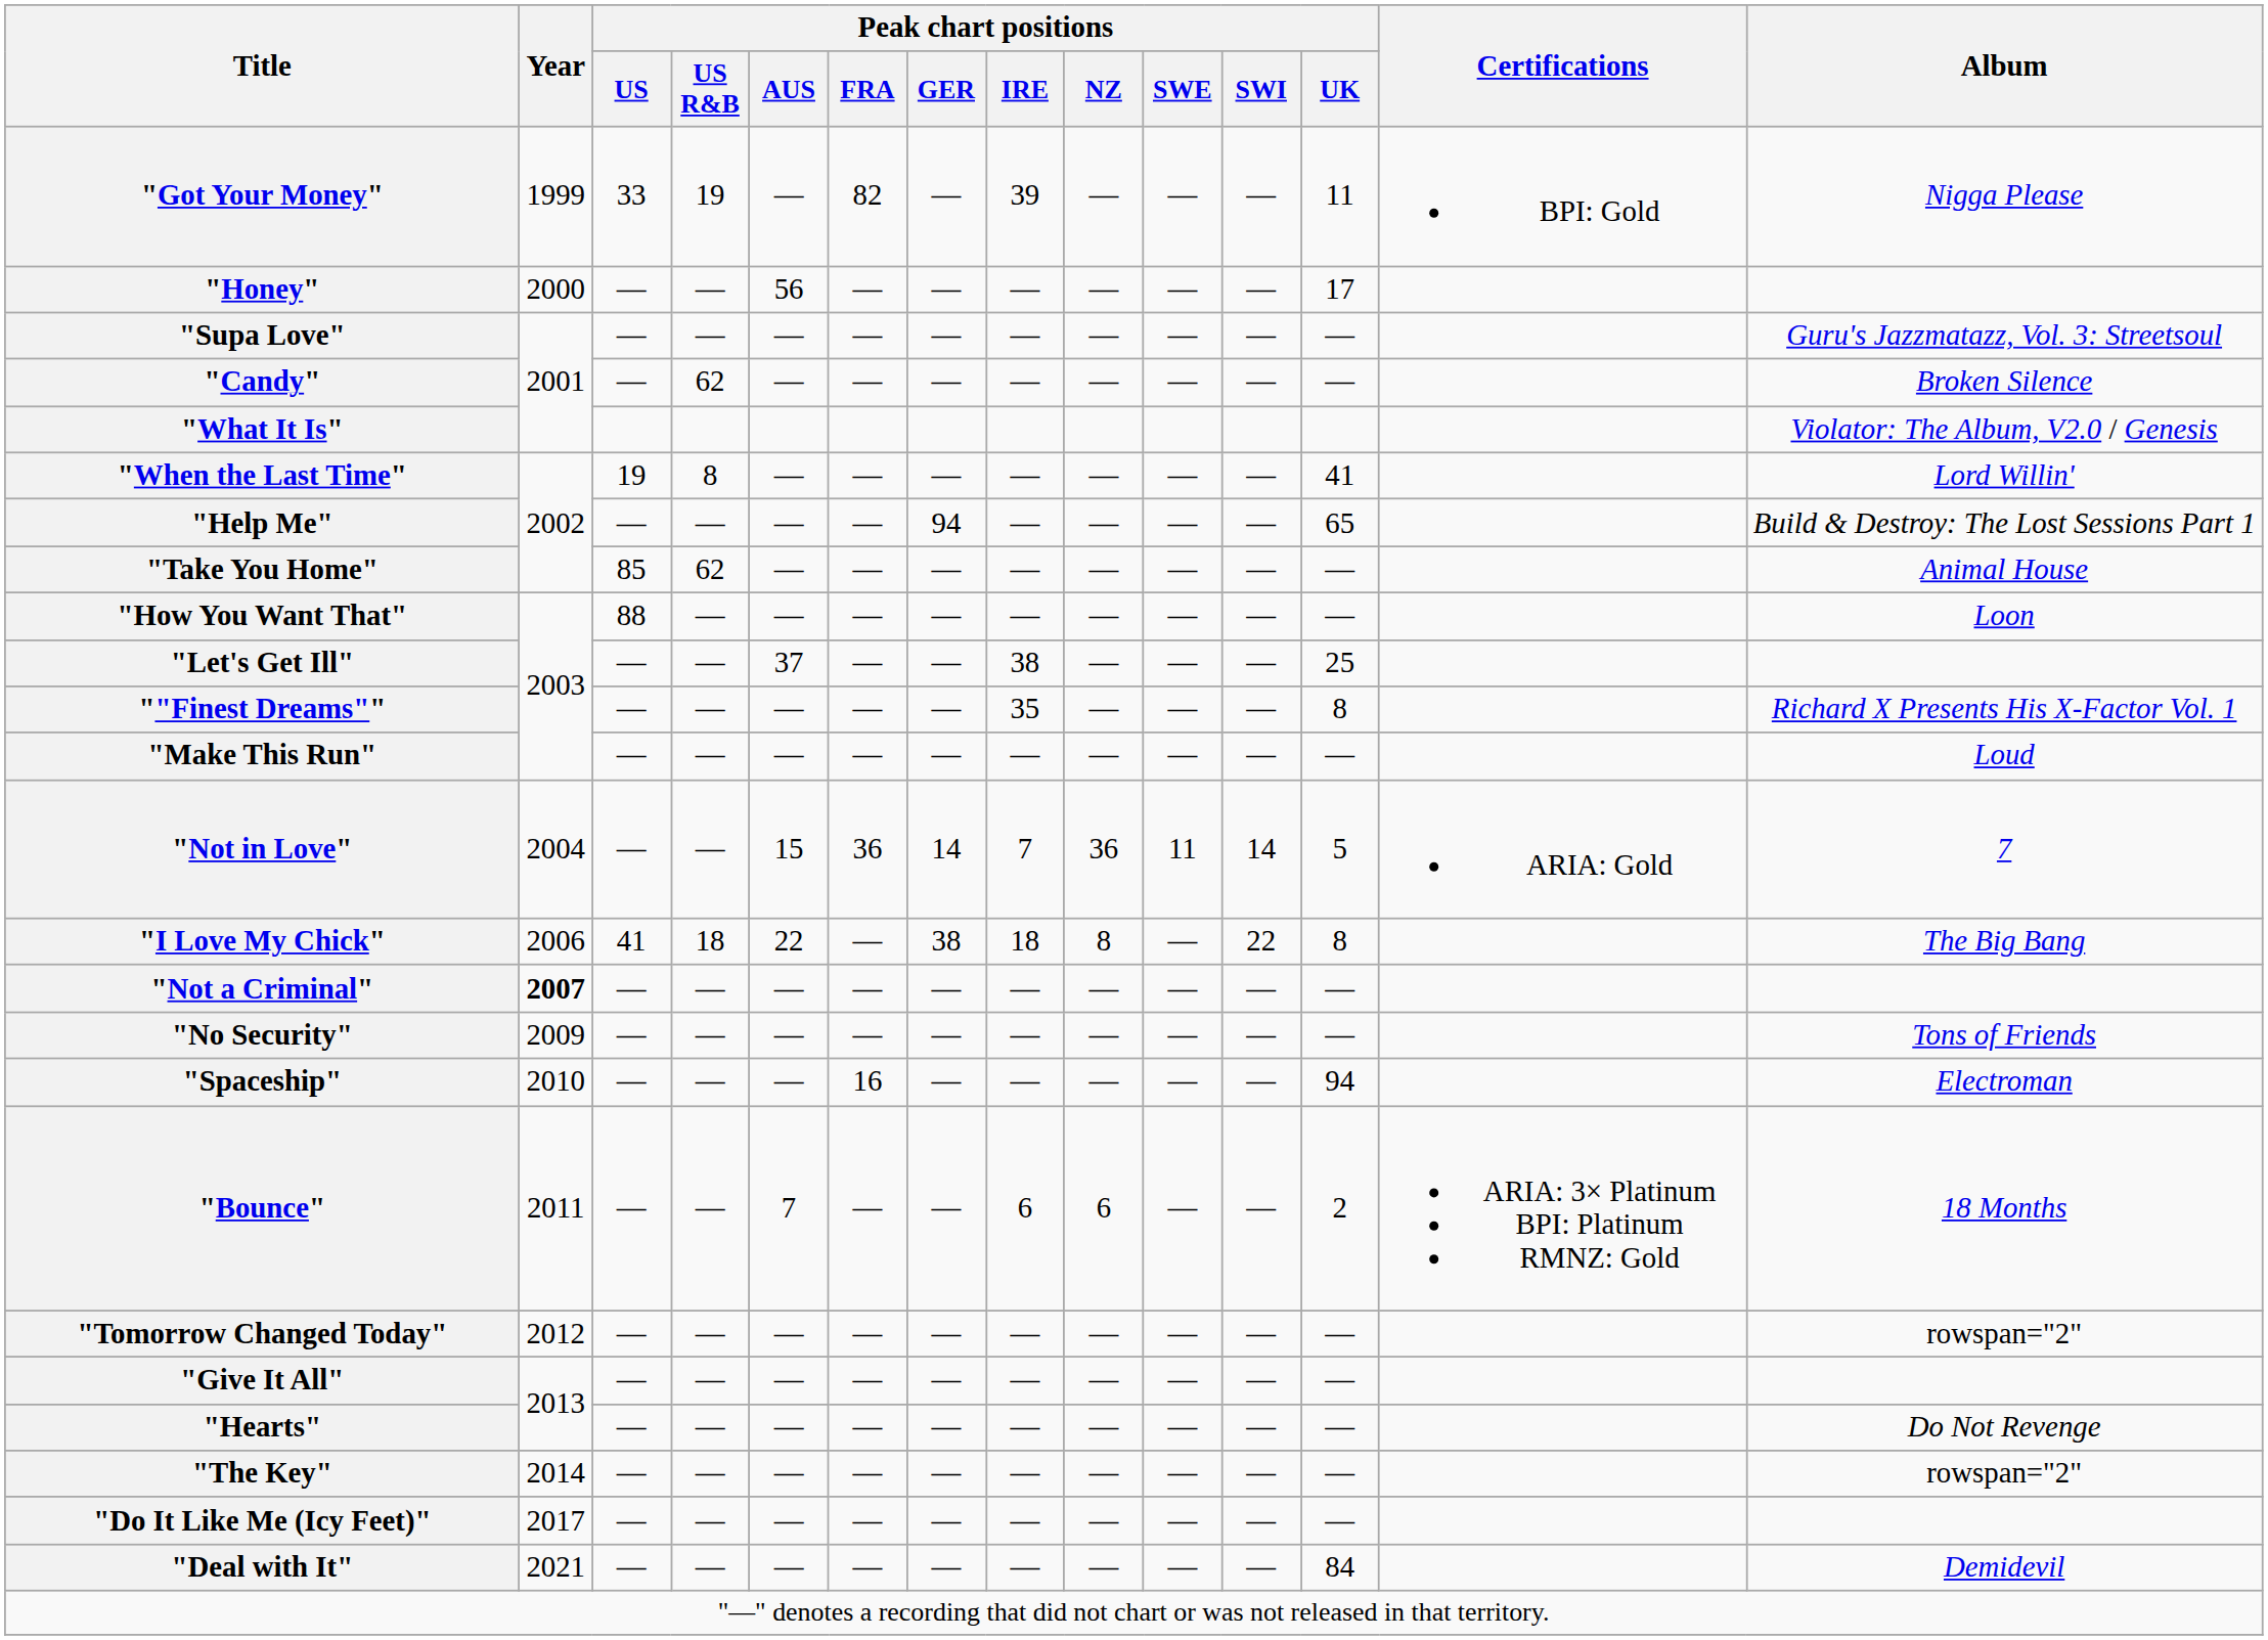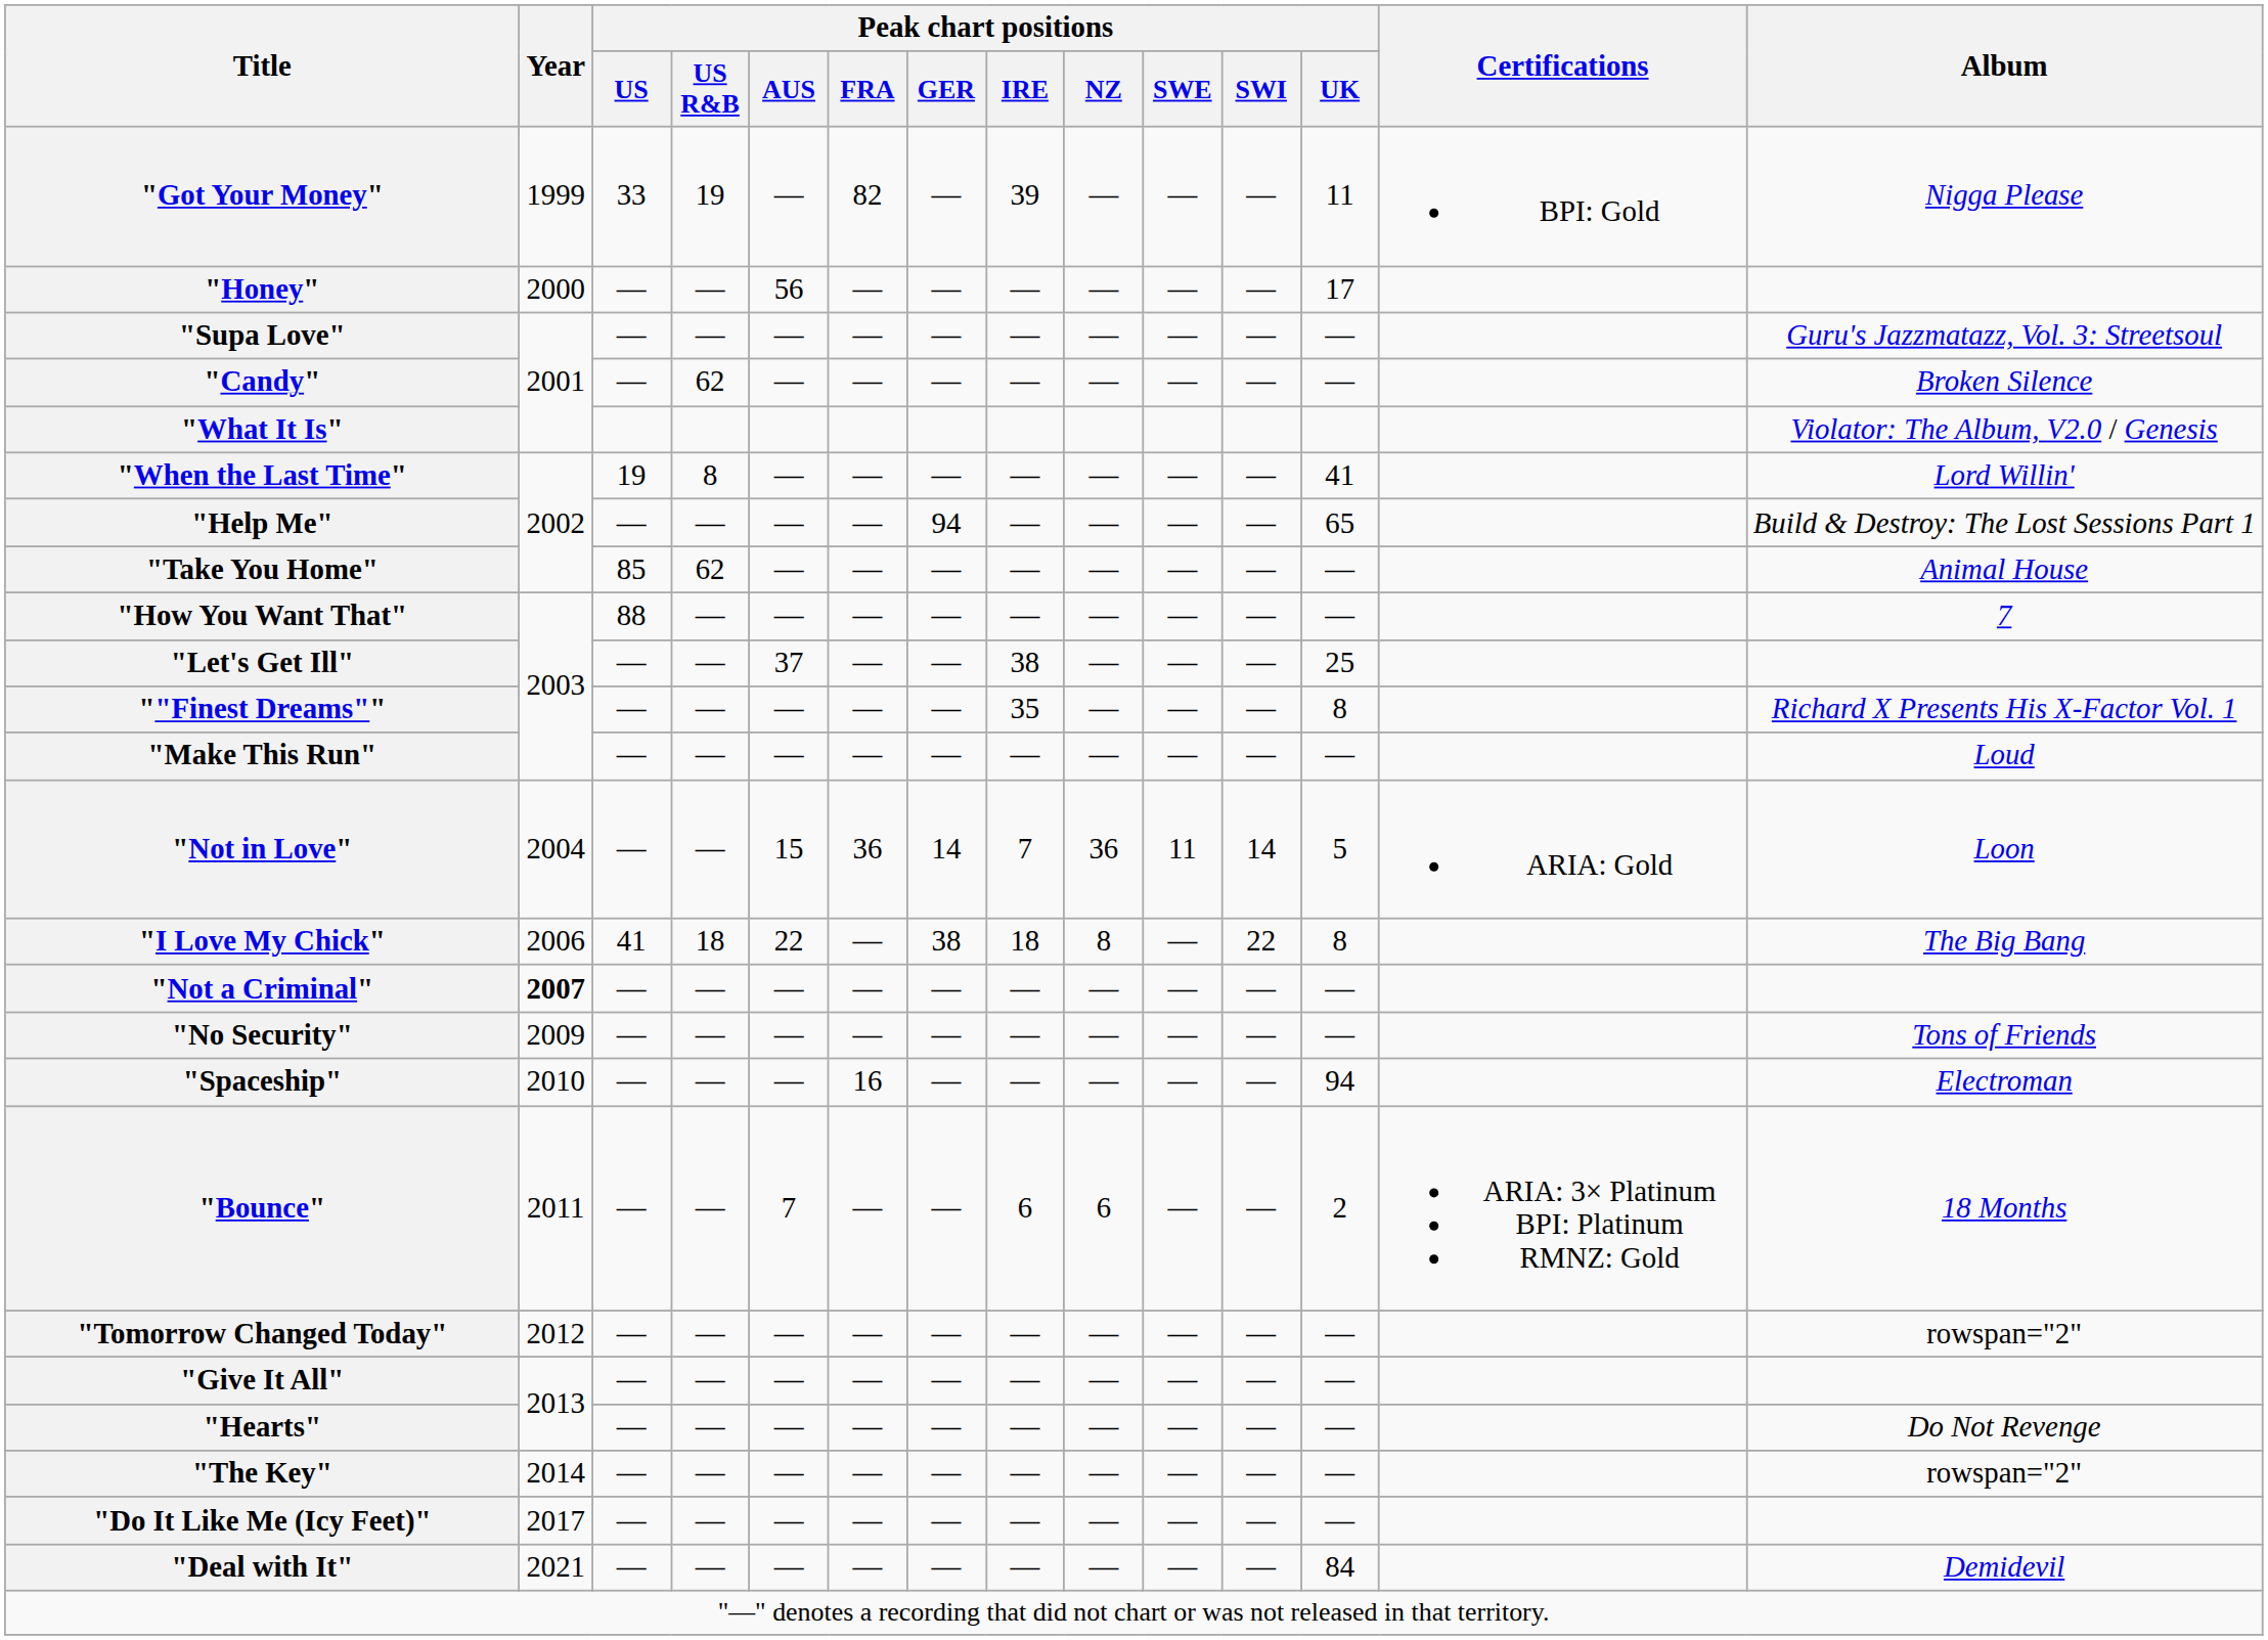"How You Want That" | Album: Loon -> 7
"Not in Love" | Album: 7 -> Loon
